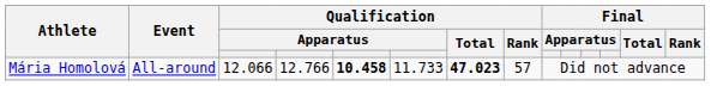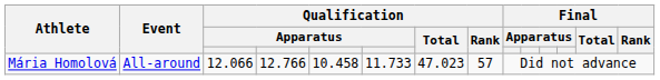row 4 | column 5: bold -> normal
row 4 | Qualification / Total: bold -> normal
